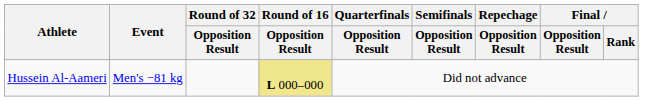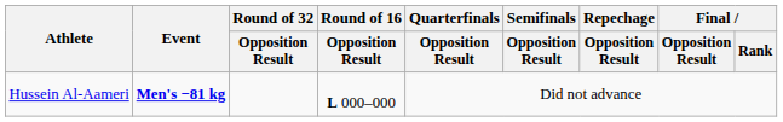Hussein Al-Aameri | Event: normal -> bold
Hussein Al-Aameri | Round of 16 / Opposition Result: khaki background -> no background
